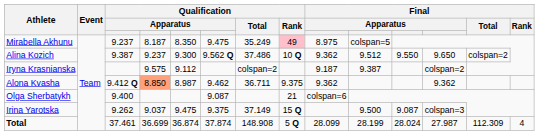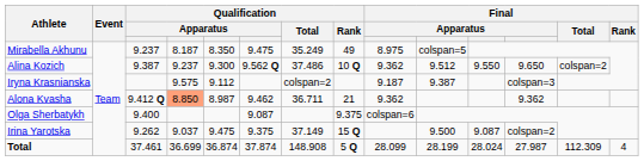Mirabella Akhunu | Qualification / Rank: pink background -> no background
Iryna Krasnianska | column 12: colspan=2 -> colspan=3
Alona Kvasha | Qualification / Rank: 9.375 -> 21
Olga Sherbatykh | Qualification / Rank: 21 -> 9.375
Irina Yarotska | column 12: colspan=3 -> colspan=2
